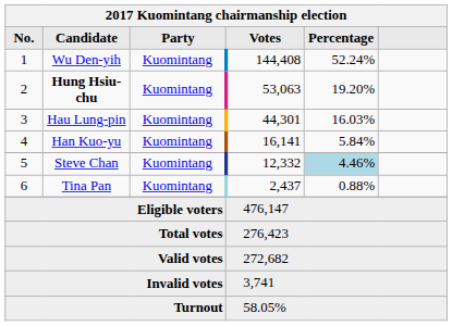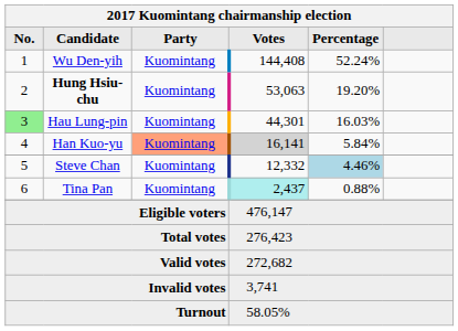Hau Lung-pin | No.: no background -> lightgreen background
Han Kuo-yu | Party: no background -> lightsalmon background
Han Kuo-yu | Votes: no background -> lightgrey background
Tina Pan | Votes: no background -> paleturquoise background
